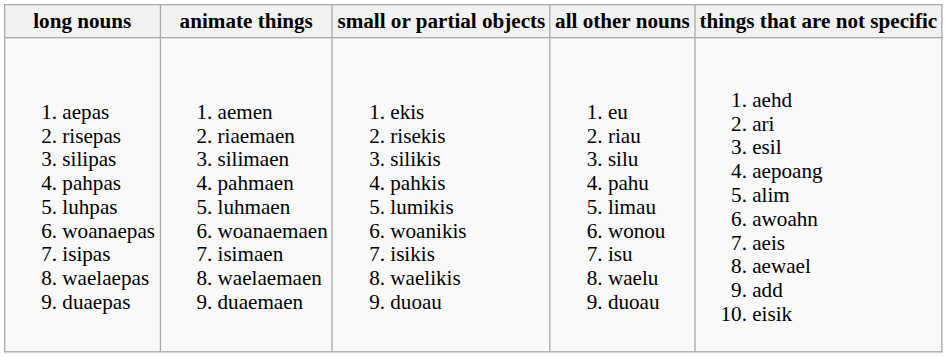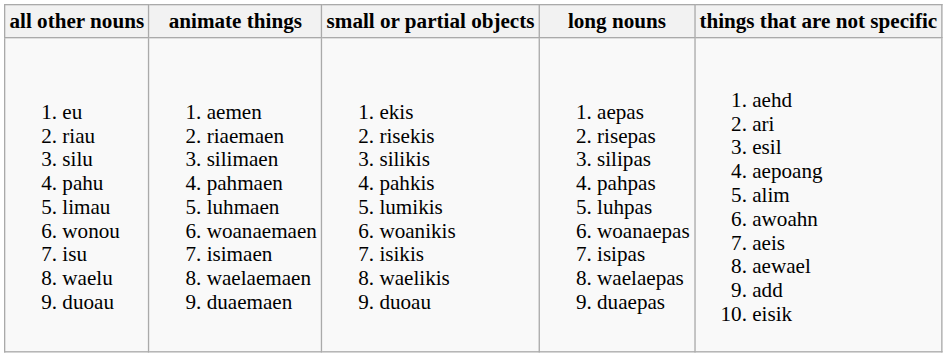columns swapped: long nouns <-> all other nouns
